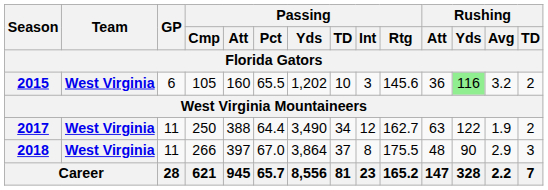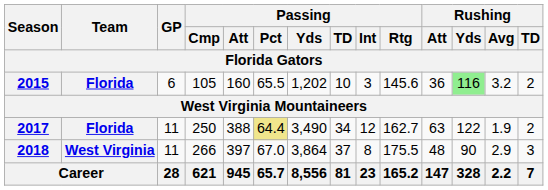2015 | Team: West Virginia -> Florida
2017 | Team: West Virginia -> Florida
2017 | Passing / Pct: no background -> khaki background
